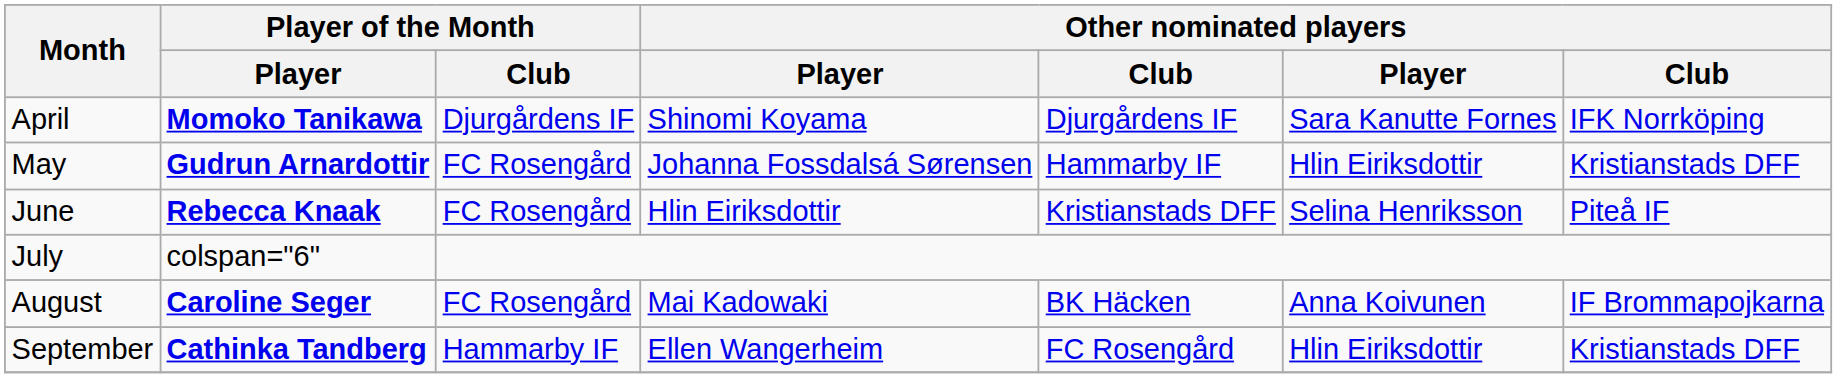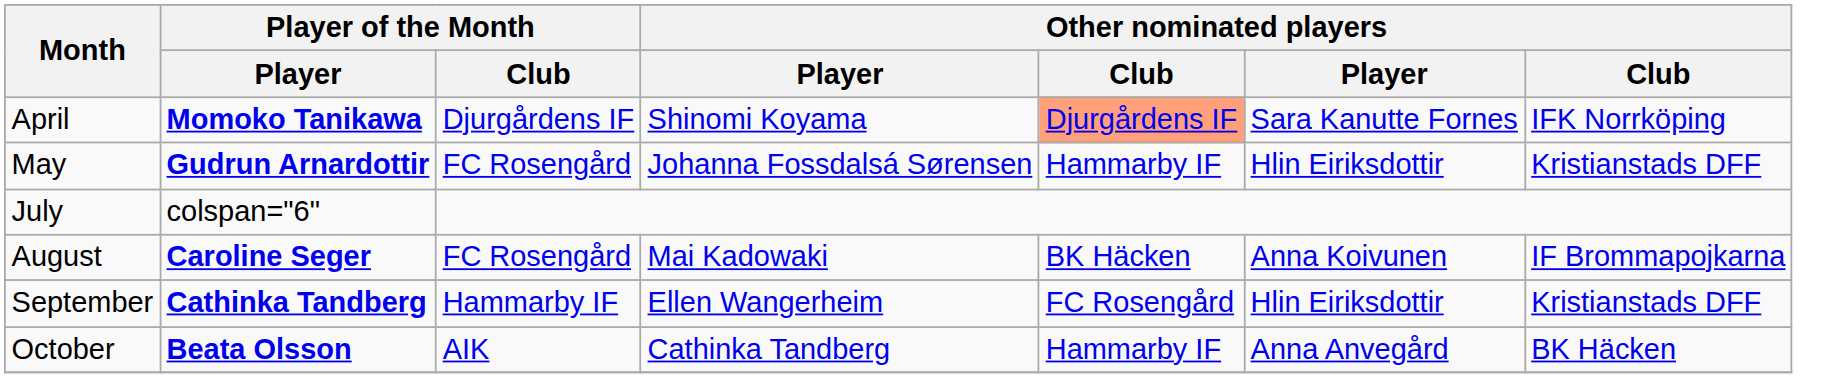April | column 5: no background -> lightsalmon background
- row: June | Rebecca Knaak | FC Rosengård | Hlin Eiriksdottir | Kristianstads DFF | Selina Henriksson | Piteå IF
+ row: October | Beata Olsson | AIK | Cathinka Tandberg | Hammarby IF | Anna Anvegård | BK Häcken
